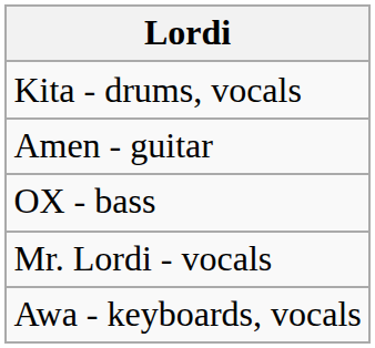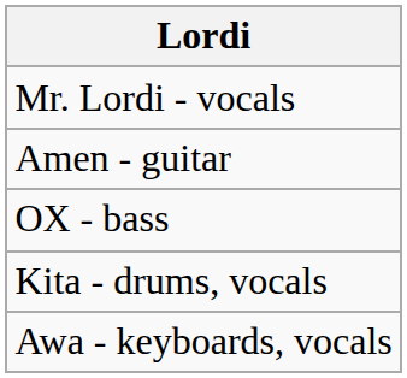row 2 | column 1: Kita - drums, vocals -> Mr. Lordi - vocals
row 5 | column 1: Mr. Lordi - vocals -> Kita - drums, vocals
